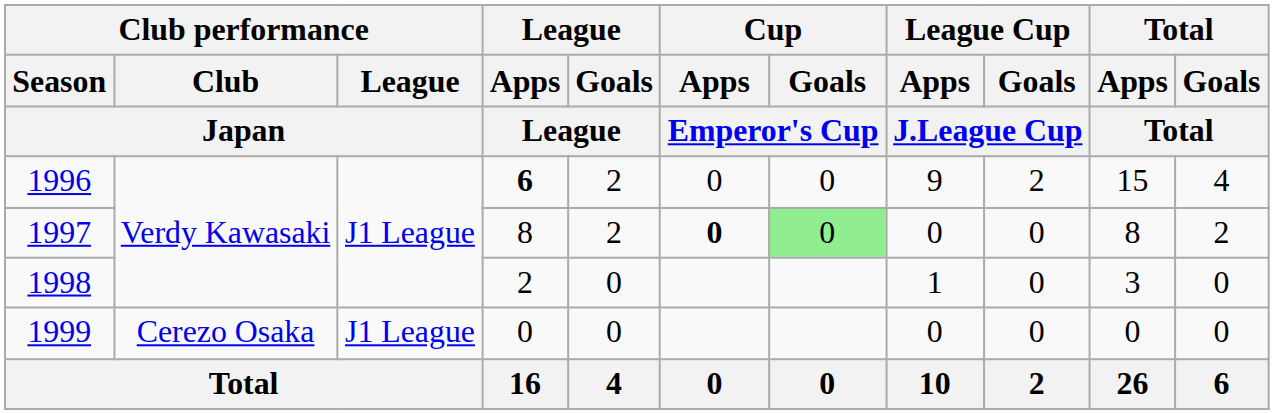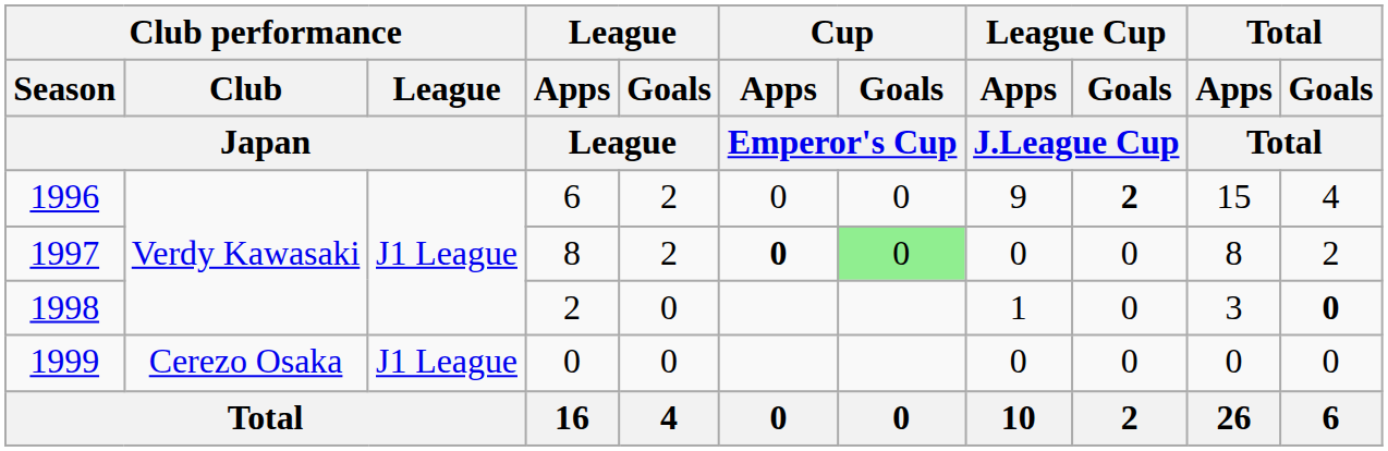1996 | League / Apps / League: bold -> normal
1996 | League Cup / Goals / J.League Cup: normal -> bold
1998 | Total / Goals / Total: normal -> bold
